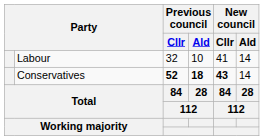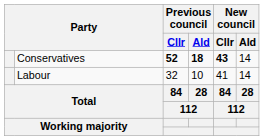rows swapped: Conservatives <-> Labour
